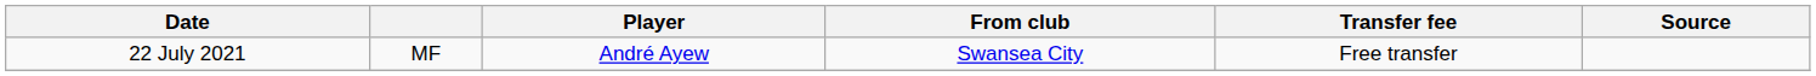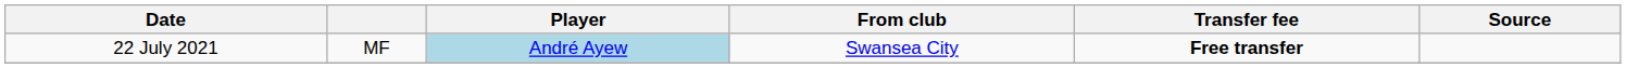22 July 2021 | Player: no background -> lightblue background
22 July 2021 | Transfer fee: normal -> bold
